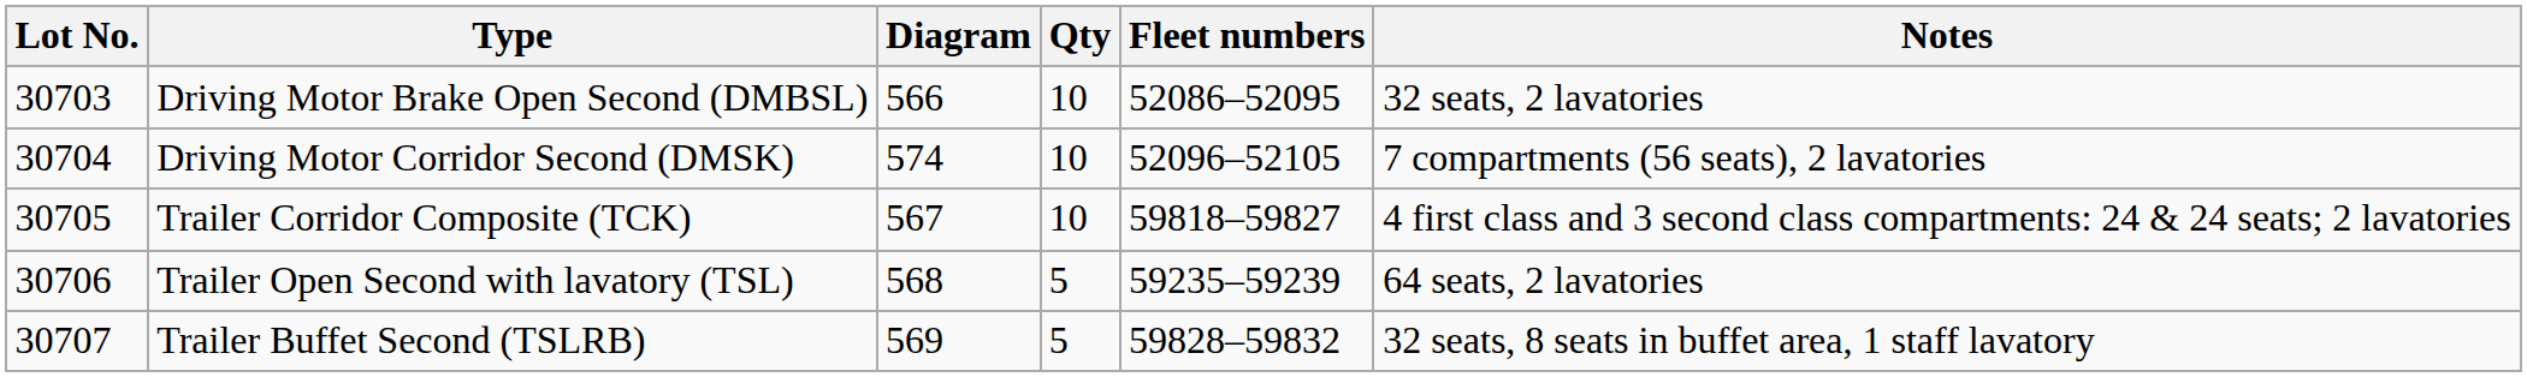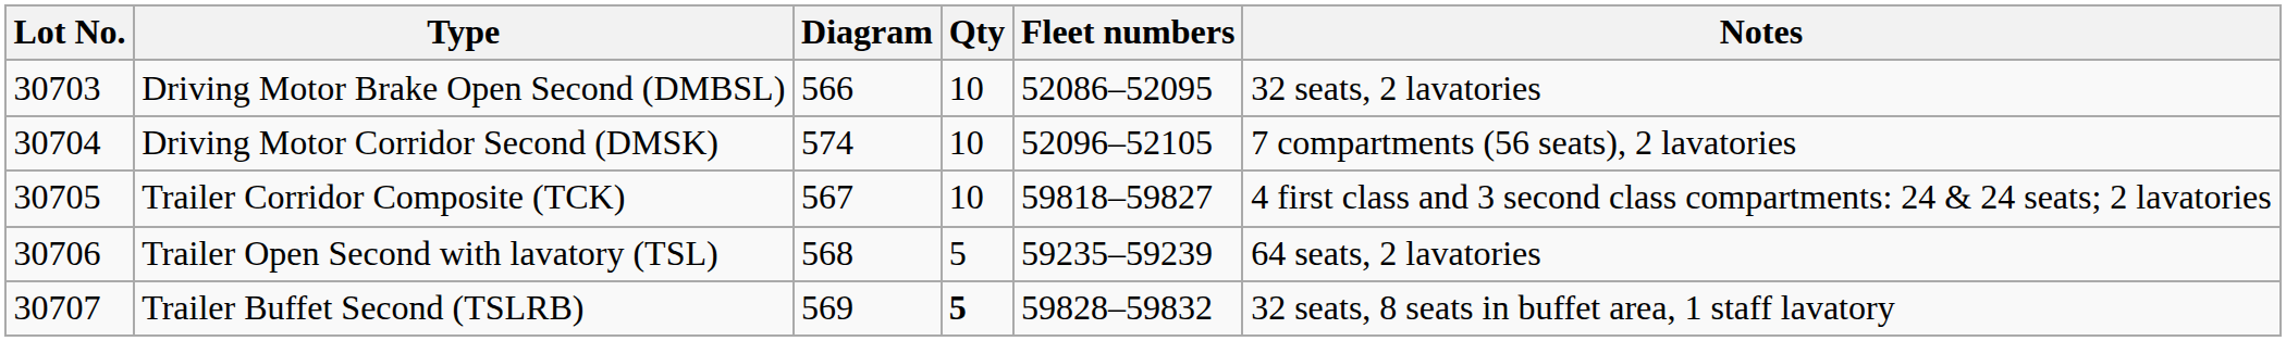Trailer Buffet Second (TSLRB) | Qty: normal -> bold
